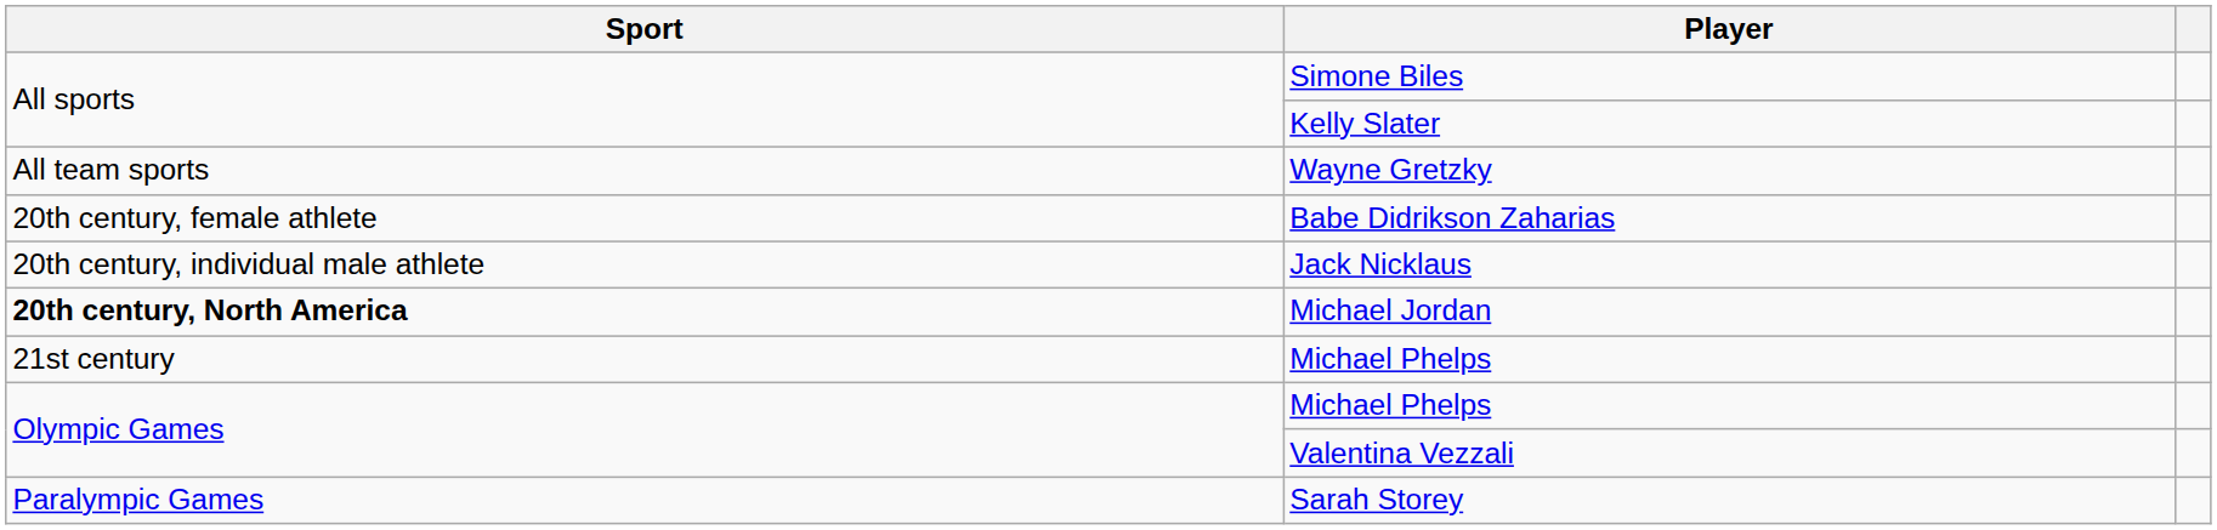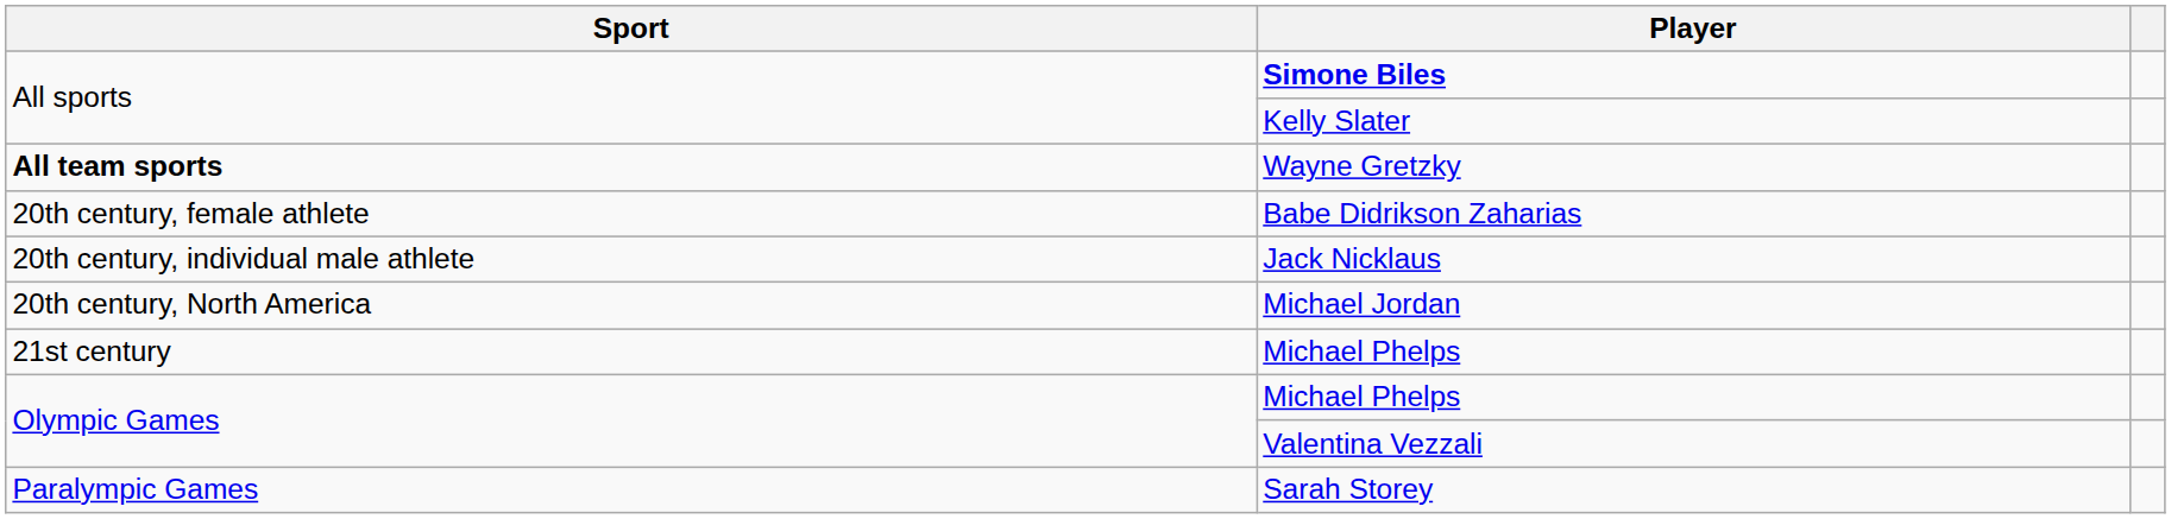Simone Biles | Player: normal -> bold
Wayne Gretzky | Sport: normal -> bold
Michael Jordan | Sport: bold -> normal
